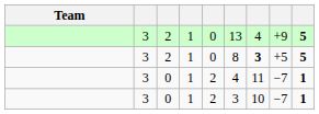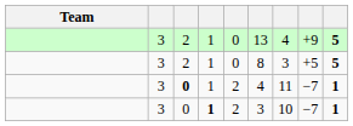row 3 | column 7: bold -> normal
row 4 | column 3: normal -> bold
row 5 | column 4: normal -> bold
